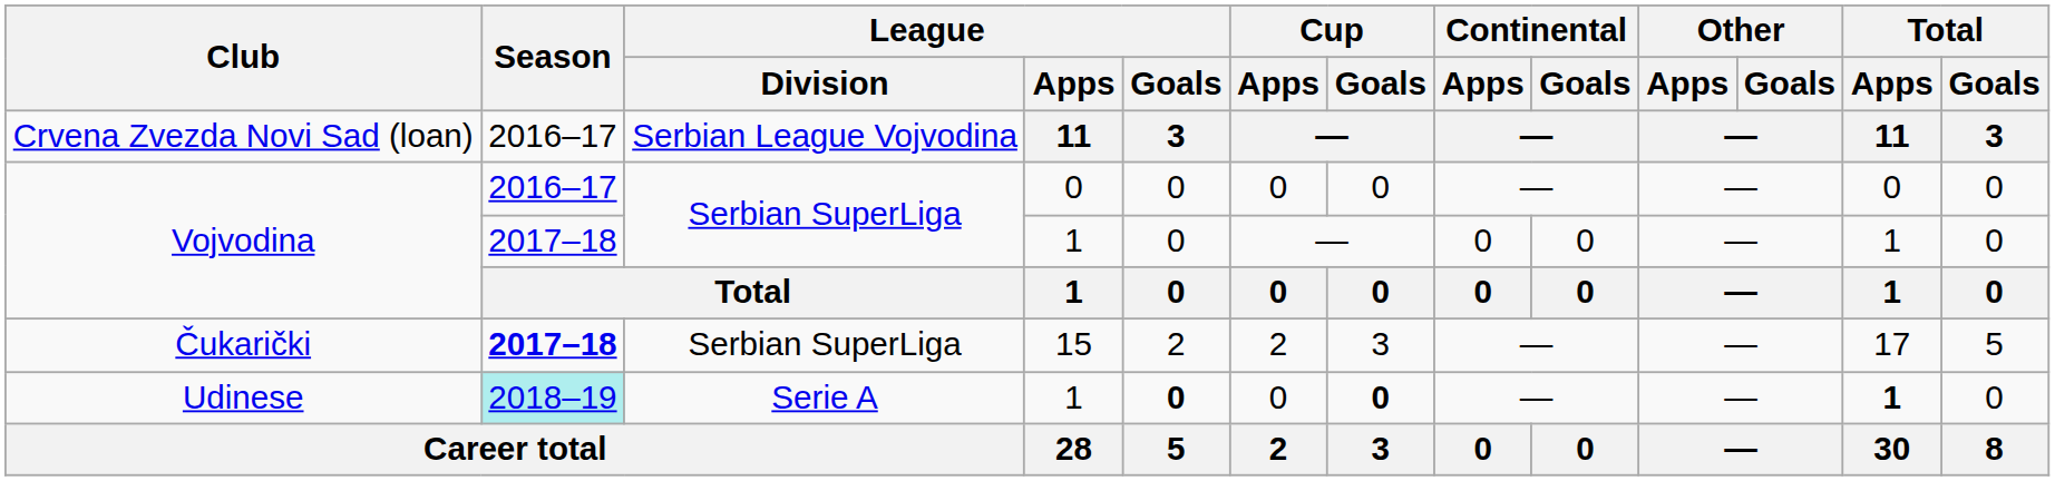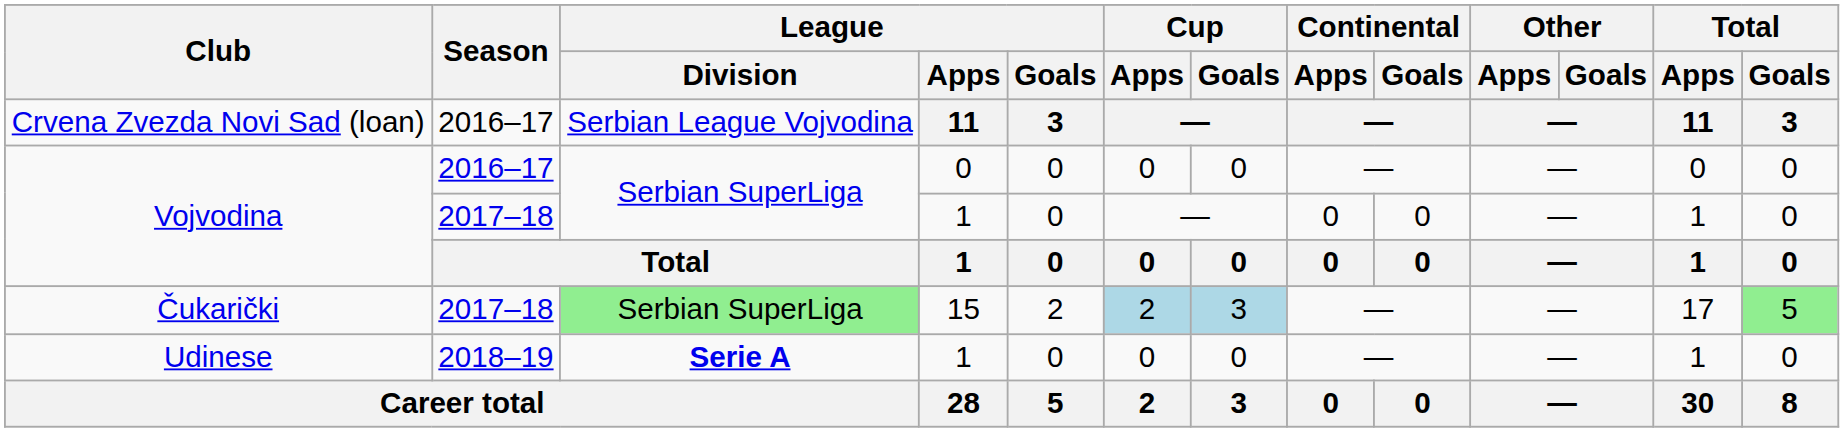Čukarički | Season: bold -> normal
Čukarički | League / Division: no background -> lightgreen background
Čukarički | Cup / Apps: no background -> lightblue background
Čukarički | Cup / Goals: no background -> lightblue background
Čukarički | Total / Goals: no background -> lightgreen background
Udinese | Season: paleturquoise background -> no background
Udinese | League / Division: normal -> bold
Udinese | League / Goals: bold -> normal
Udinese | Cup / Goals: bold -> normal
Udinese | Total / Apps: bold -> normal
